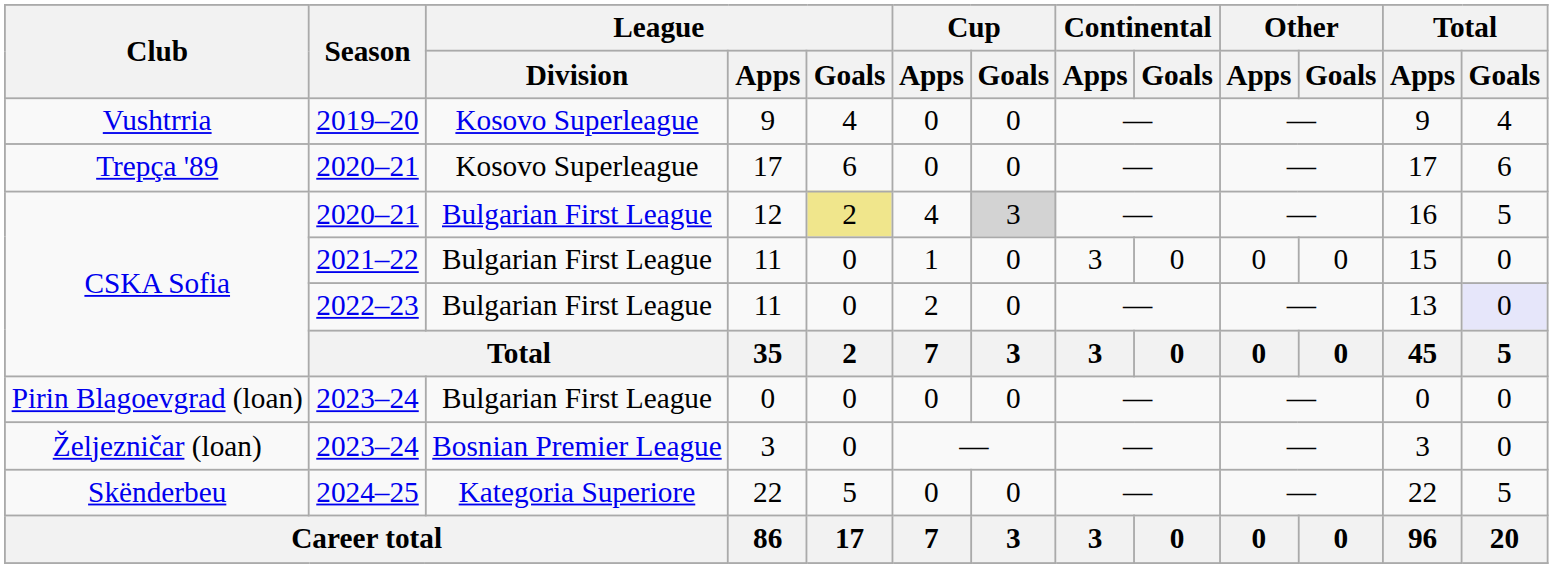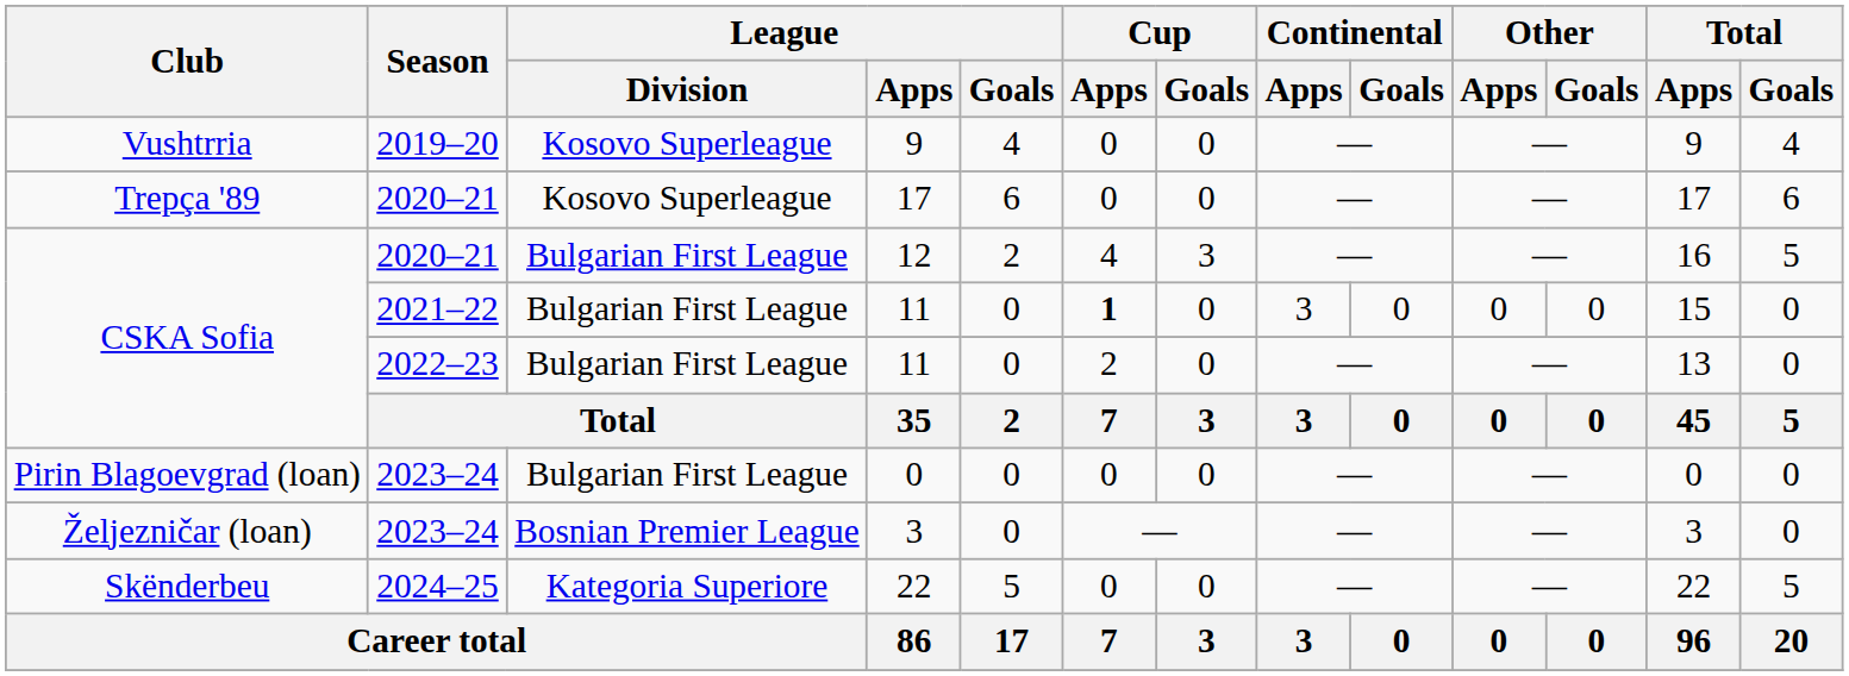12 | League / Goals: khaki background -> no background
12 | Cup / Goals: lightgrey background -> no background
2021–22 / 11 | Cup / Apps: normal -> bold
2022–23 / 11 | Total / Goals: lavender background -> no background
